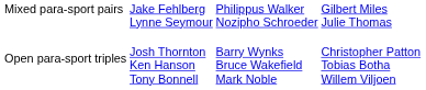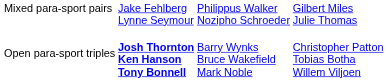Open para-sport triples | column 2: normal -> bold
